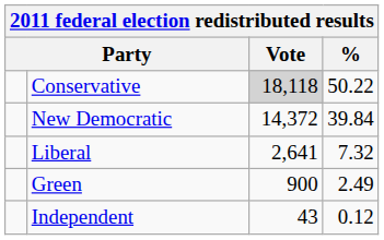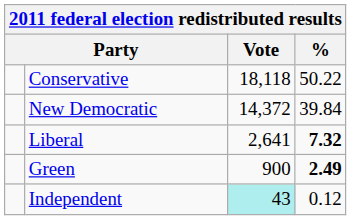Conservative | Vote: lightgrey background -> no background
Liberal | %: normal -> bold
Green | %: normal -> bold
Independent | Vote: no background -> paleturquoise background
